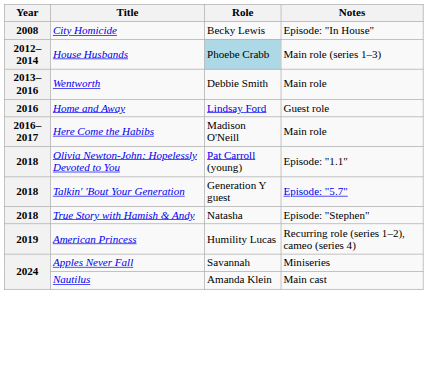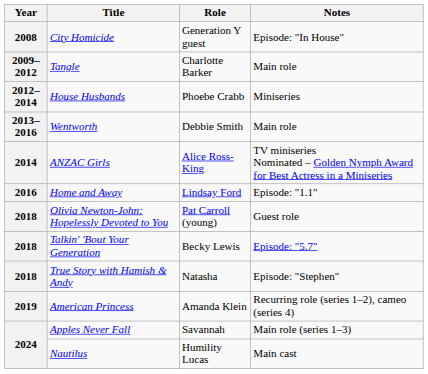City Homicide | Role: Becky Lewis -> Generation Y guest
+ row: 2009–2012 | Tangle | Charlotte Barker | Main role
House Husbands | Role: lightblue background -> no background
House Husbands | Notes: Main role (series 1–3) -> Miniseries
+ row: 2014 | ANZAC Girls | Alice Ross-King | TV miniseries Nominated – Golden Nymph Award for Best Actress in a Miniseries
Home and Away | Notes: Guest role -> Episode: "1.1"
- row: 2016–2017 | Here Come the Habibs | Madison O'Neill | Main role
Olivia Newton-John: Hopelessly Devoted to You | Notes: Episode: "1.1" -> Guest role
Talkin' 'Bout Your Generation | Role: Generation Y guest -> Becky Lewis
American Princess | Role: Humility Lucas -> Amanda Klein
Apples Never Fall | Notes: Miniseries -> Main role (series 1–3)
Nautilus | Role: Amanda Klein -> Humility Lucas
